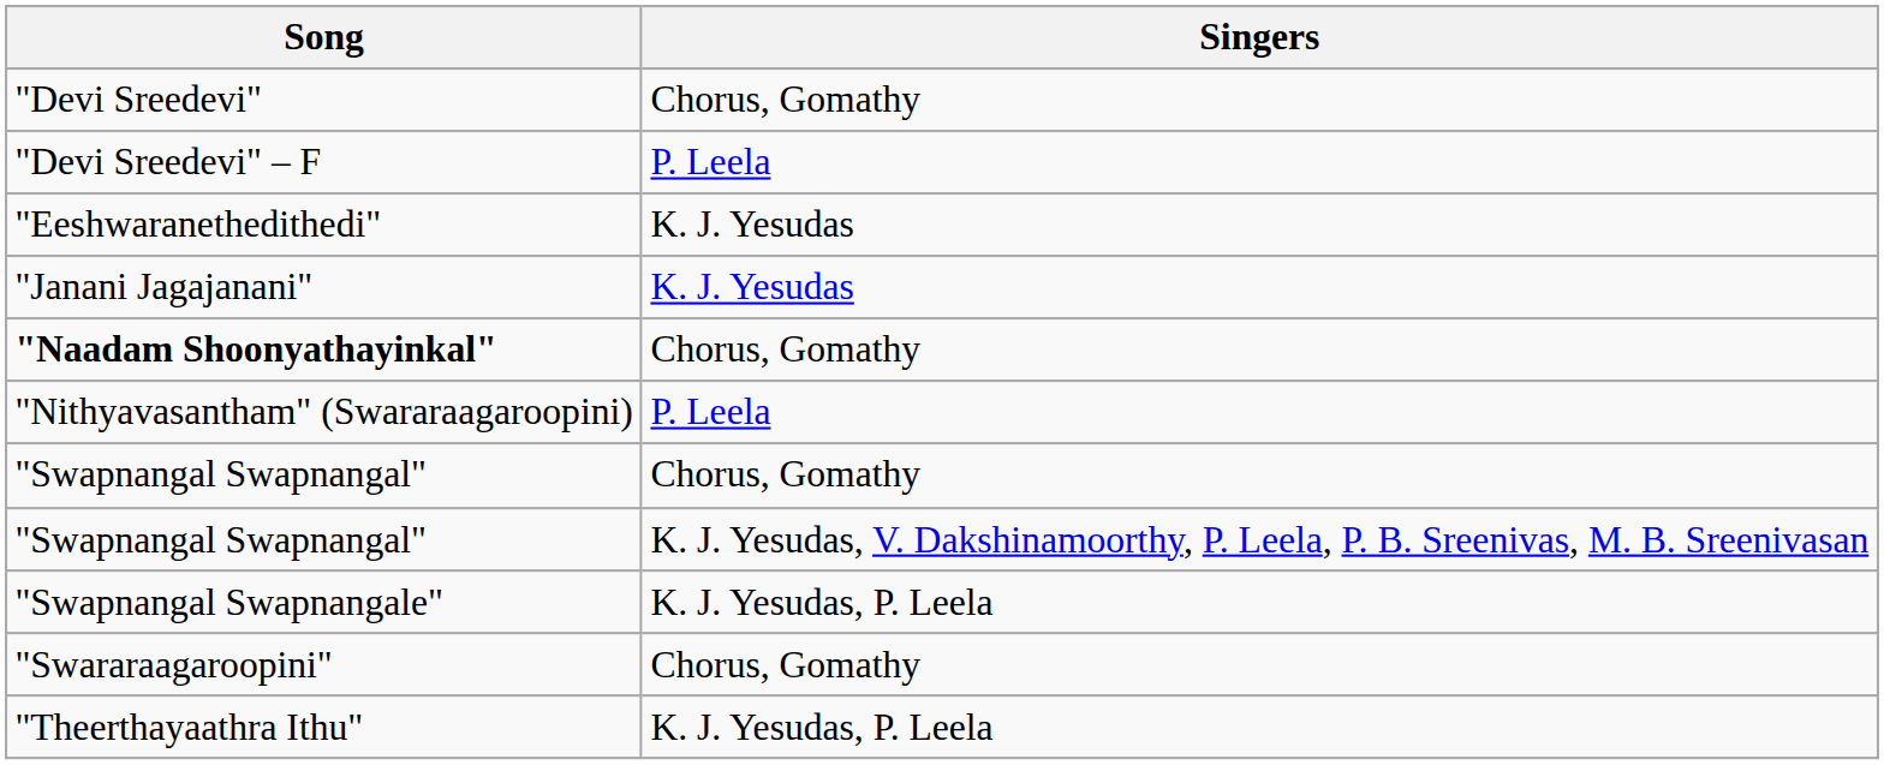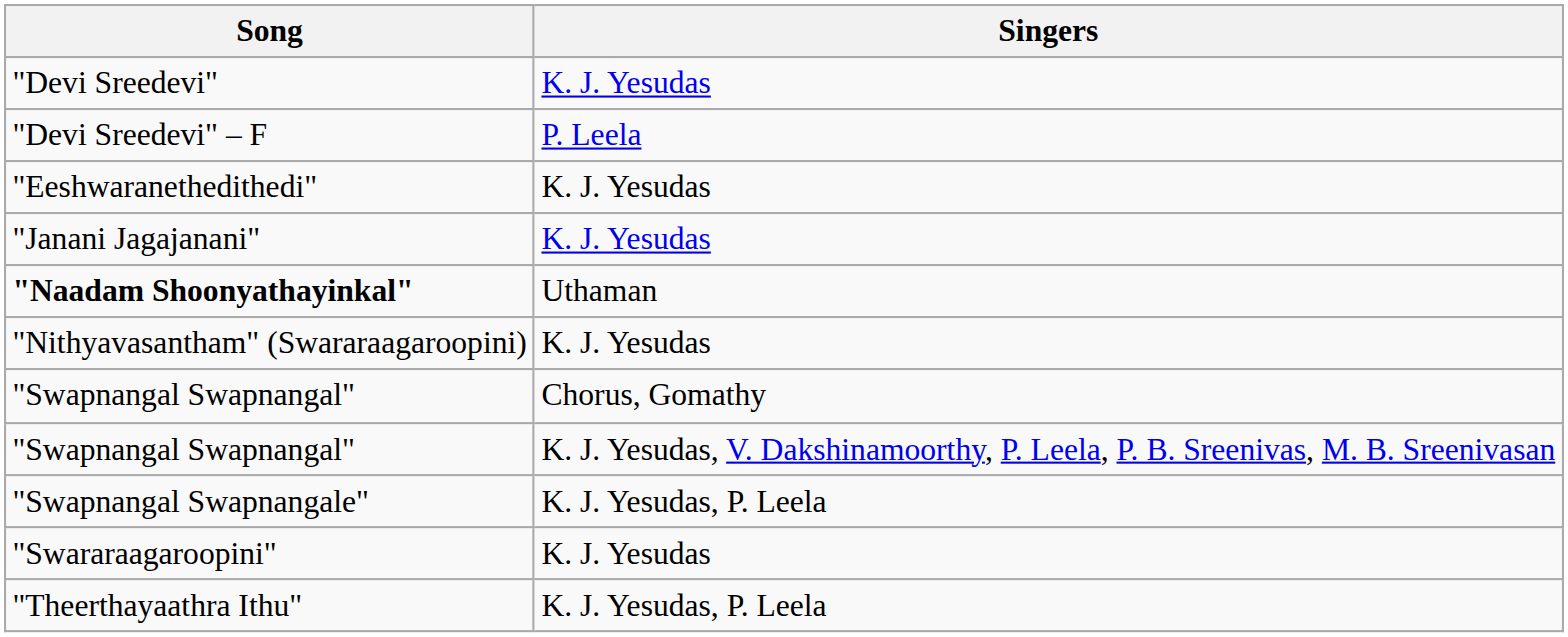row 2 | Singers: Chorus, Gomathy -> K. J. Yesudas
row 6 | Singers: Chorus, Gomathy -> Uthaman
row 7 | Singers: P. Leela -> K. J. Yesudas
row 11 | Singers: Chorus, Gomathy -> K. J. Yesudas
